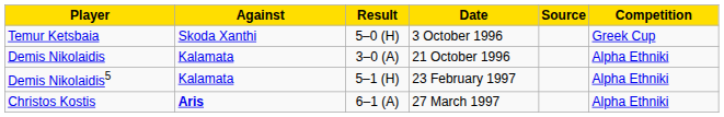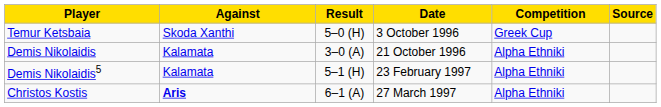columns swapped: Competition <-> Source
